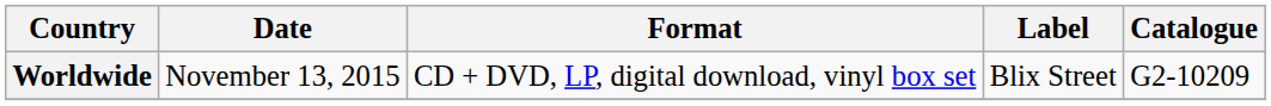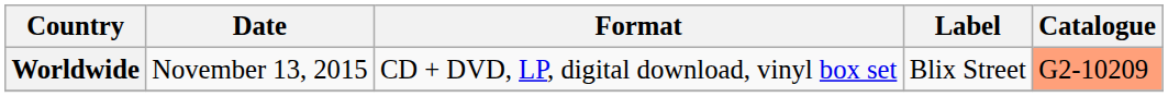Worldwide | Catalogue: no background -> lightsalmon background
